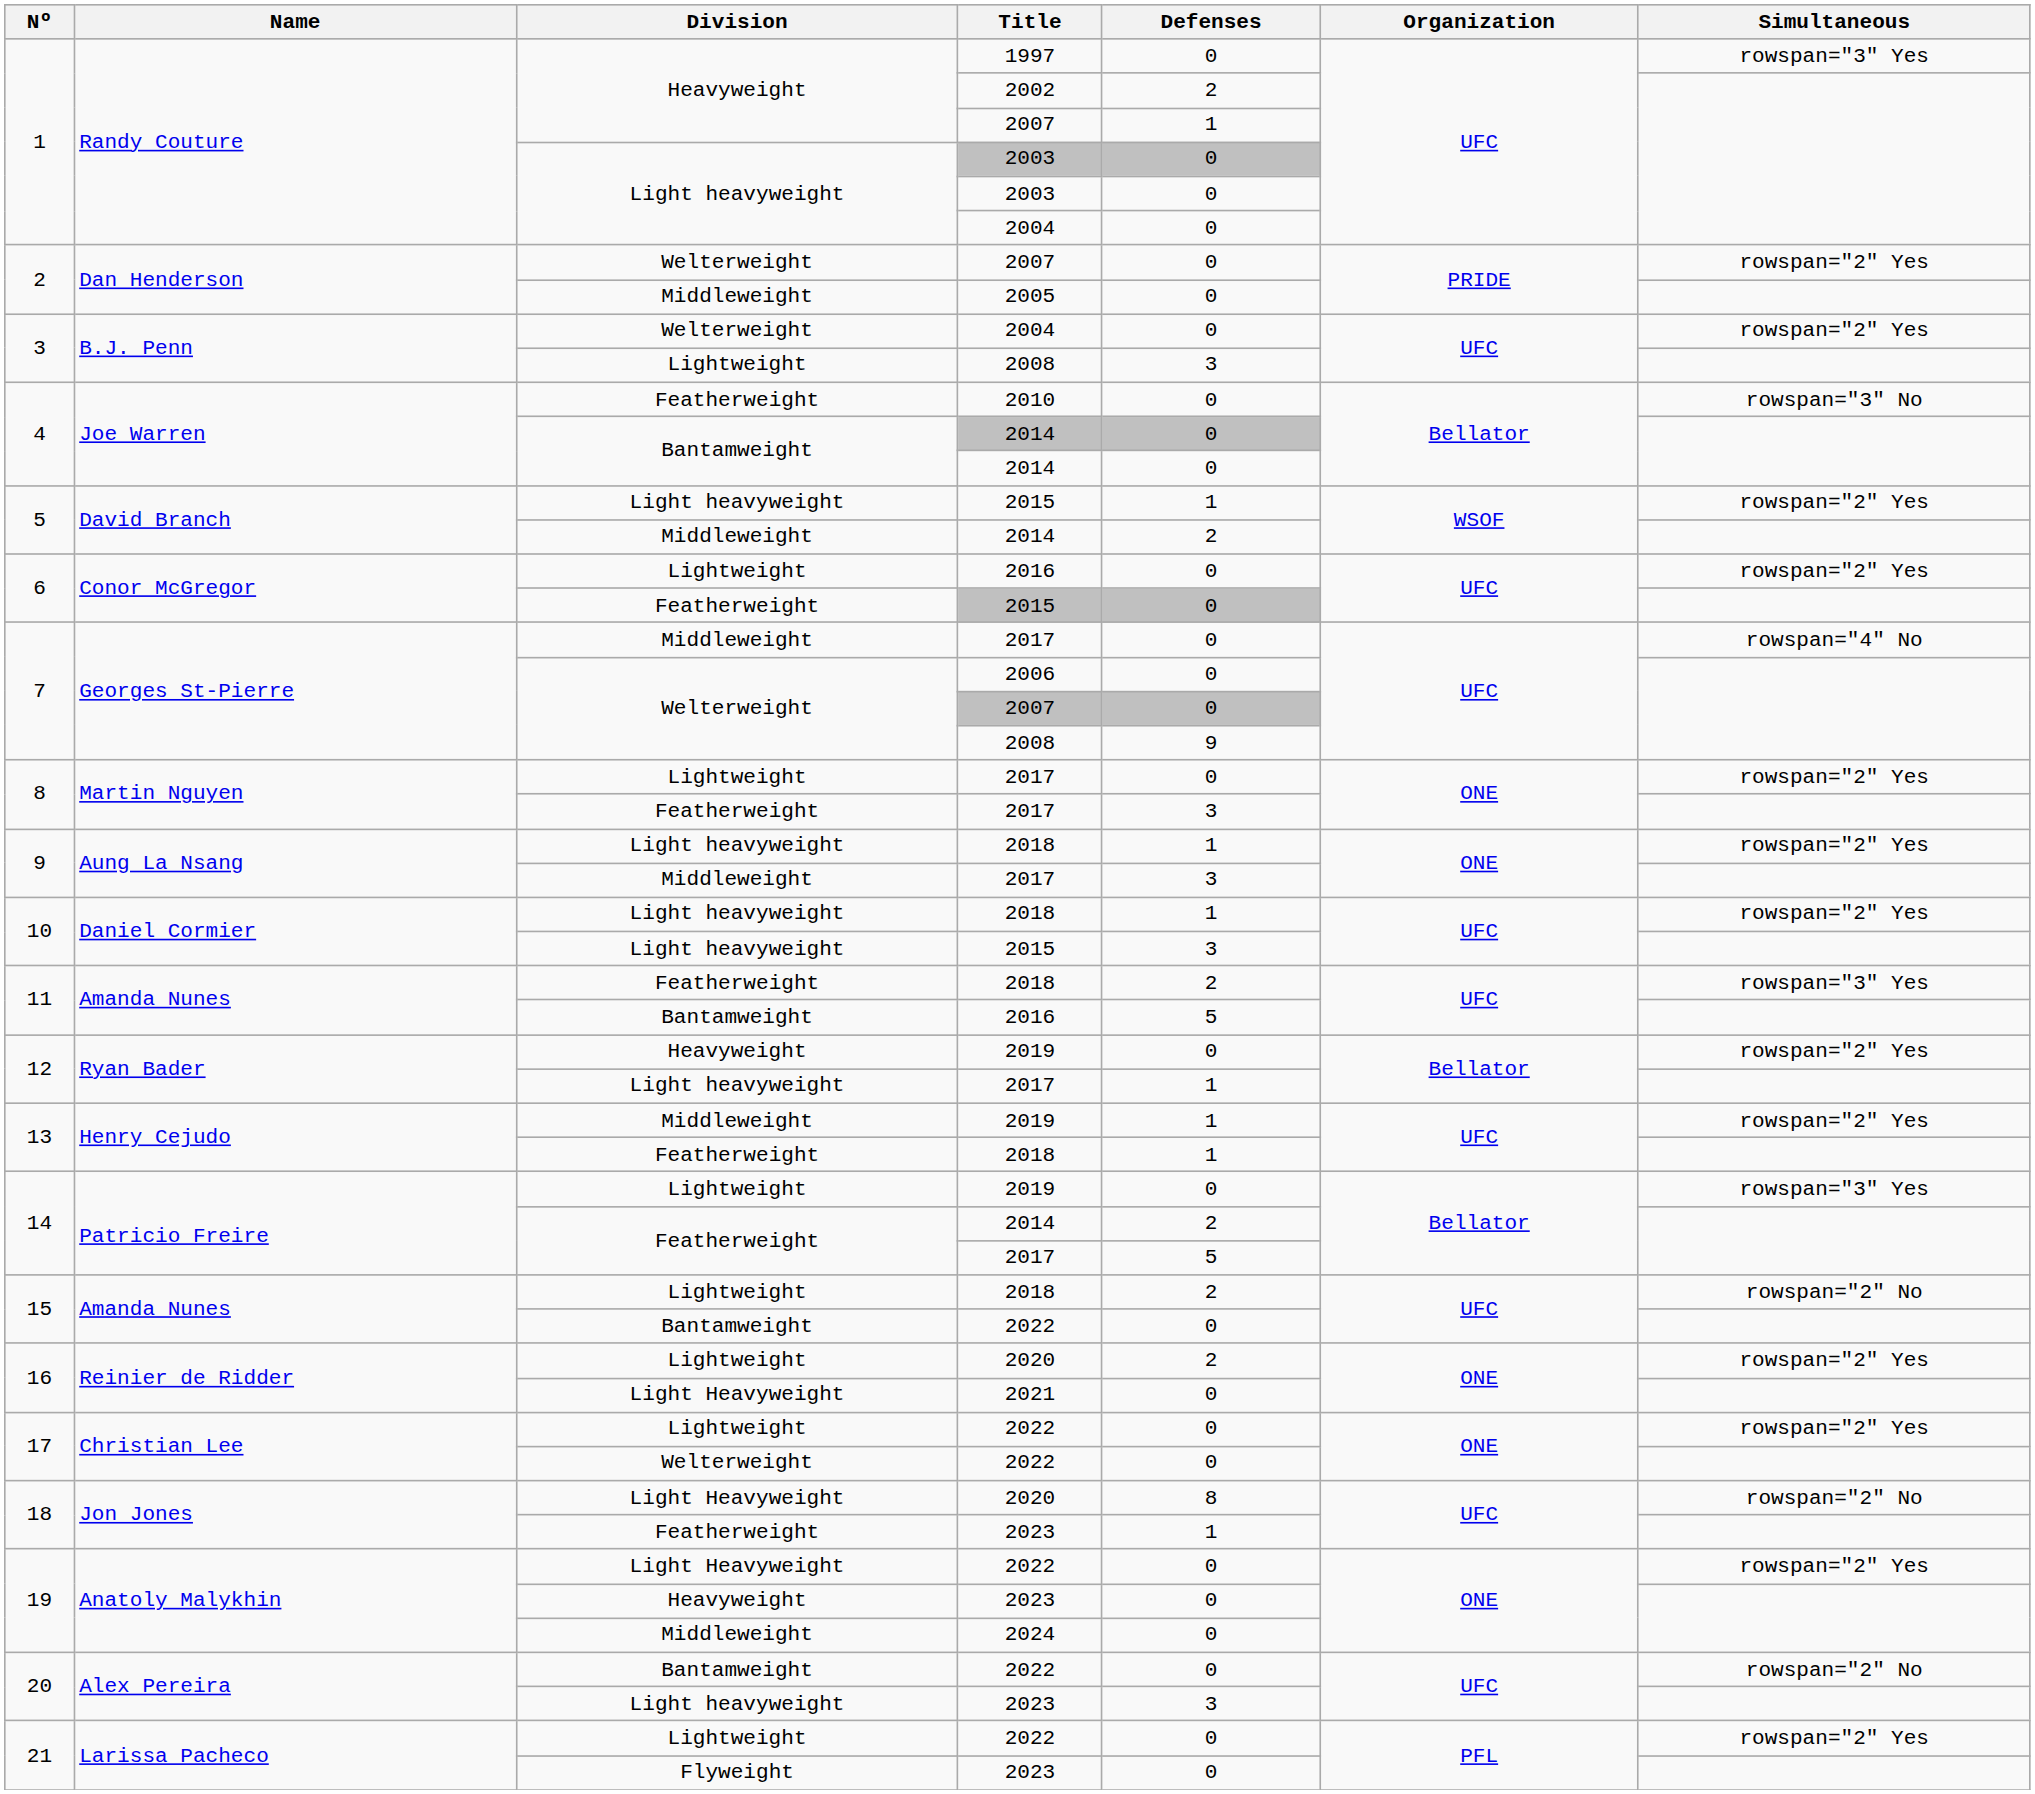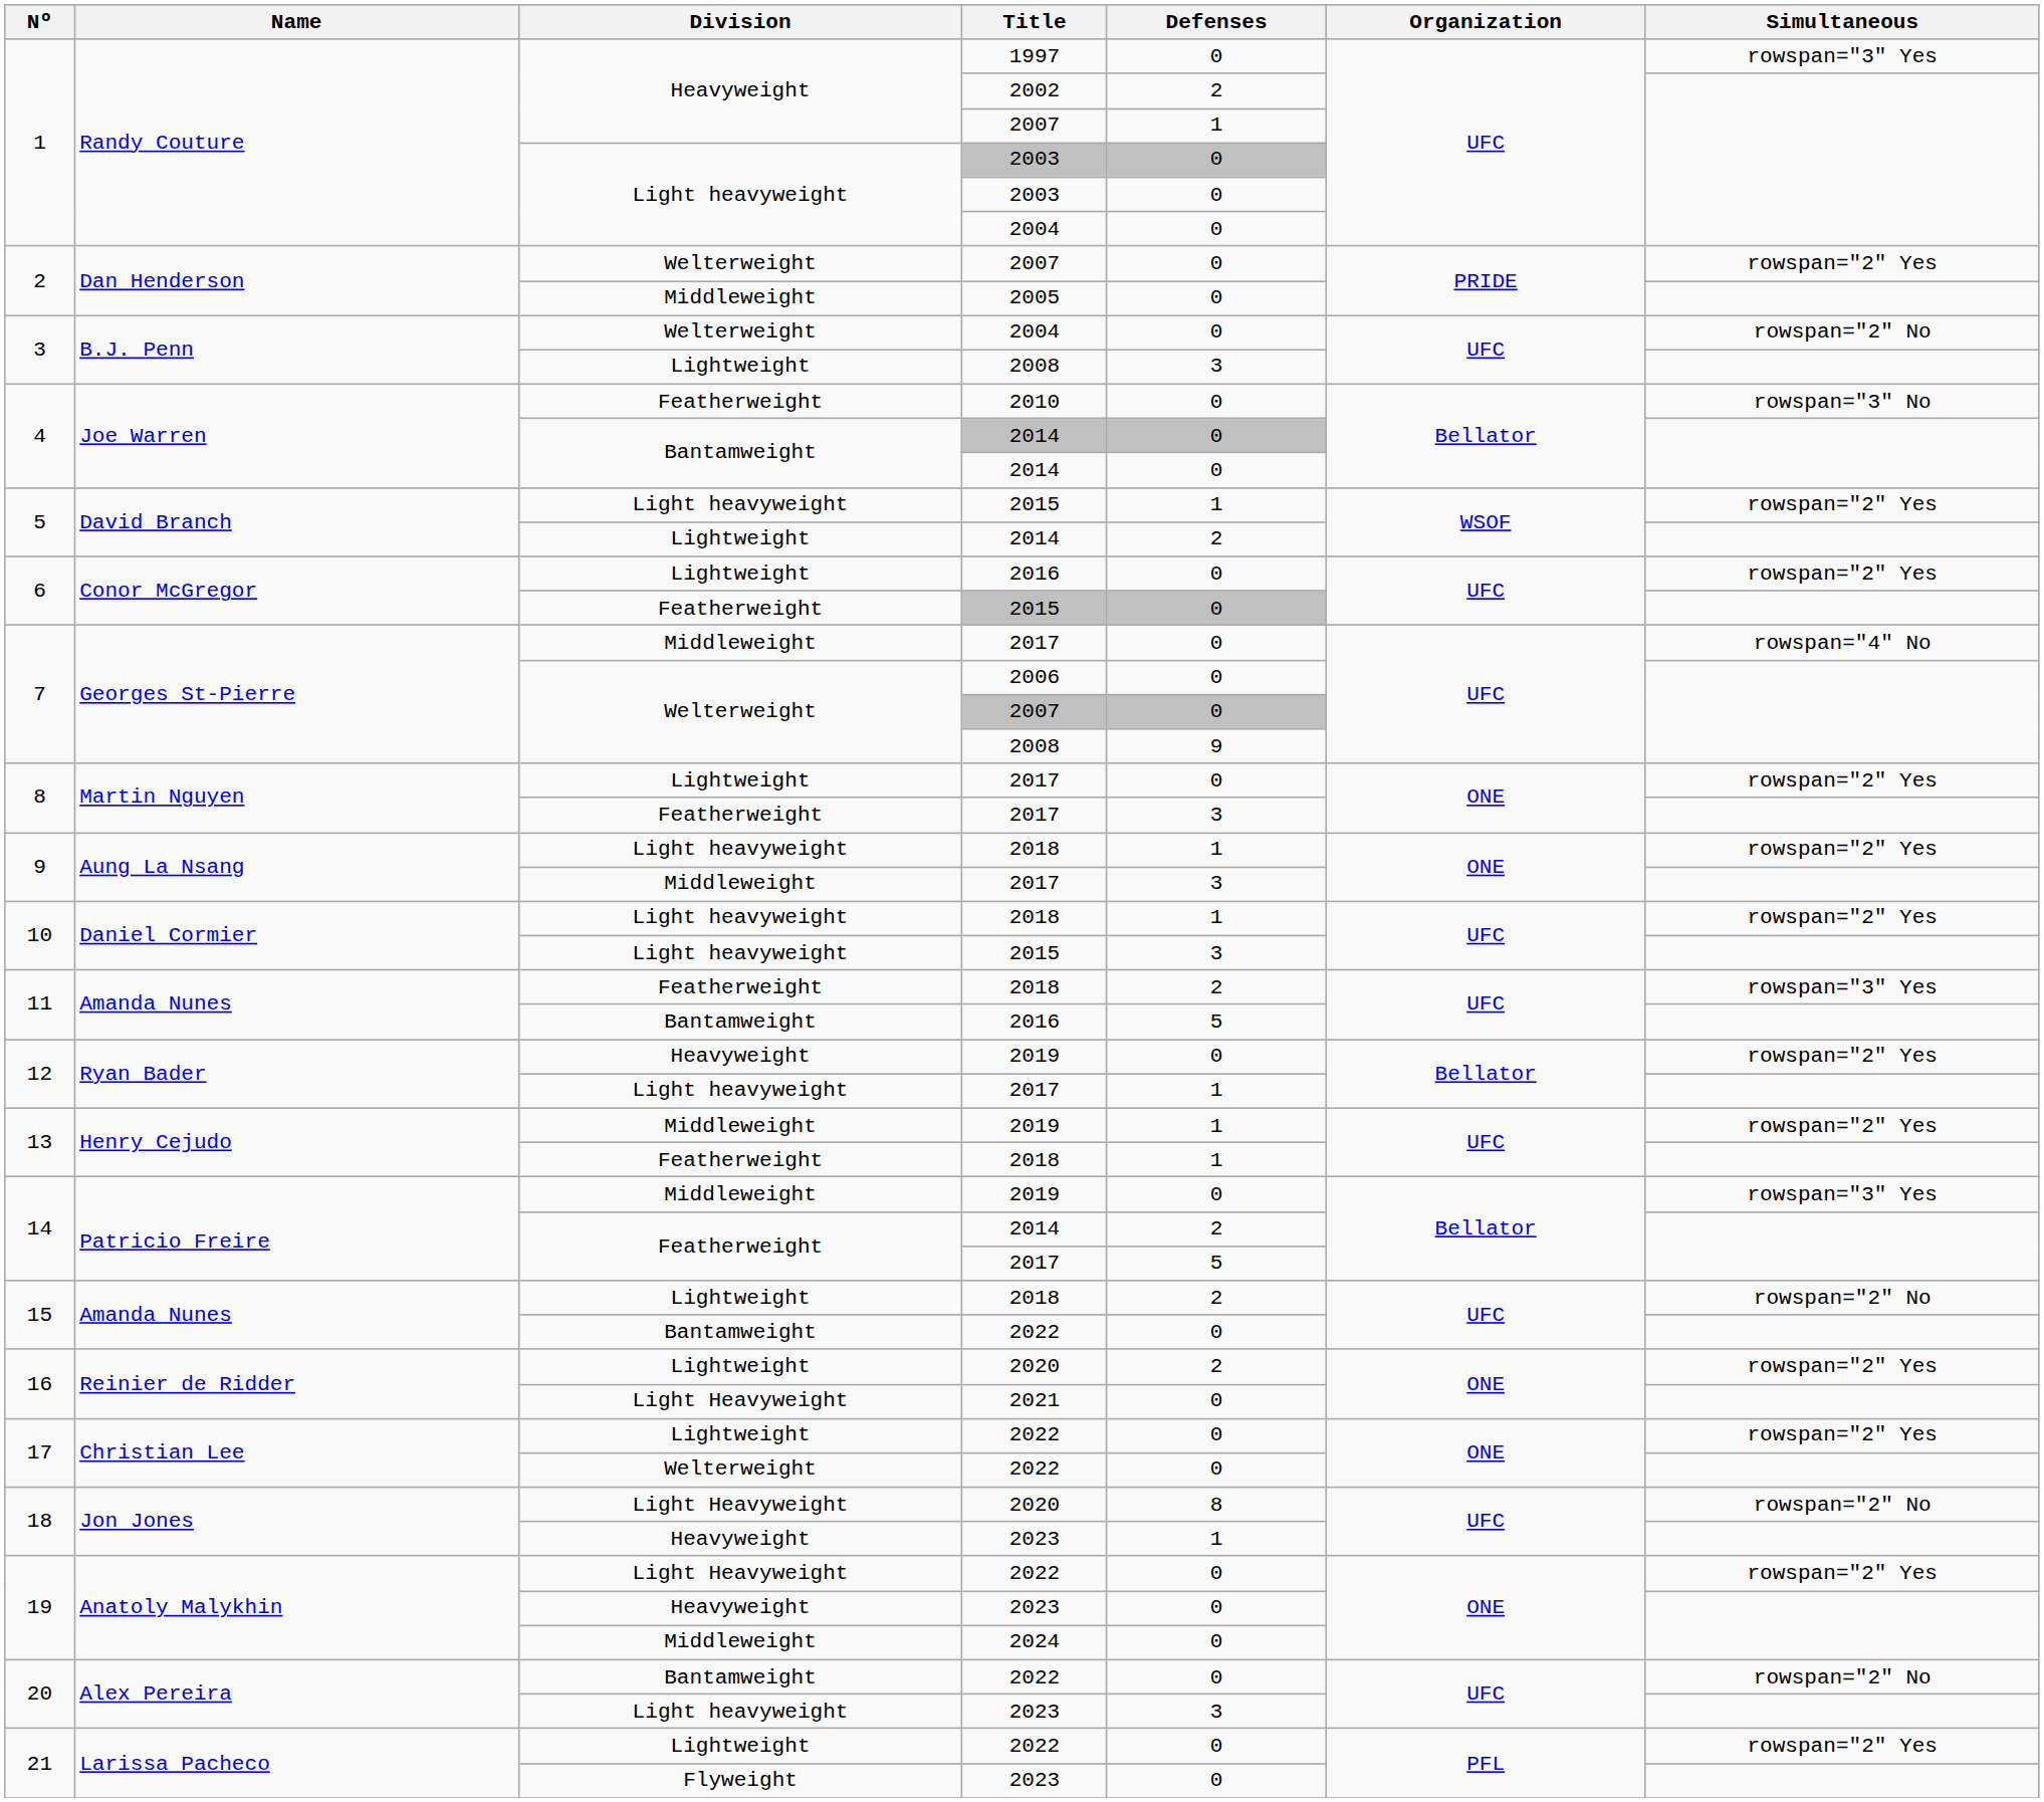3 / 2004 | Simultaneous: rowspan="2" Yes -> rowspan="2" No
5 / 2014 | Division: Middleweight -> Lightweight
14 / 2019 | Division: Lightweight -> Middleweight
18 / 2023 | Division: Featherweight -> Heavyweight
